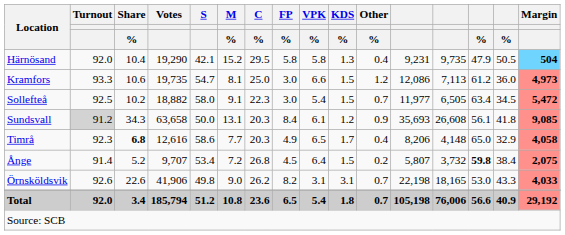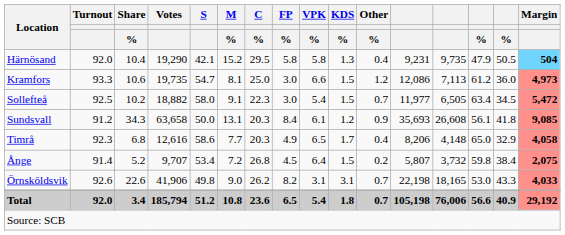Sundsvall | Turnout: lightgrey background -> no background
Timrå | Share / %: bold -> normal
Ånge | column 14: bold -> normal
